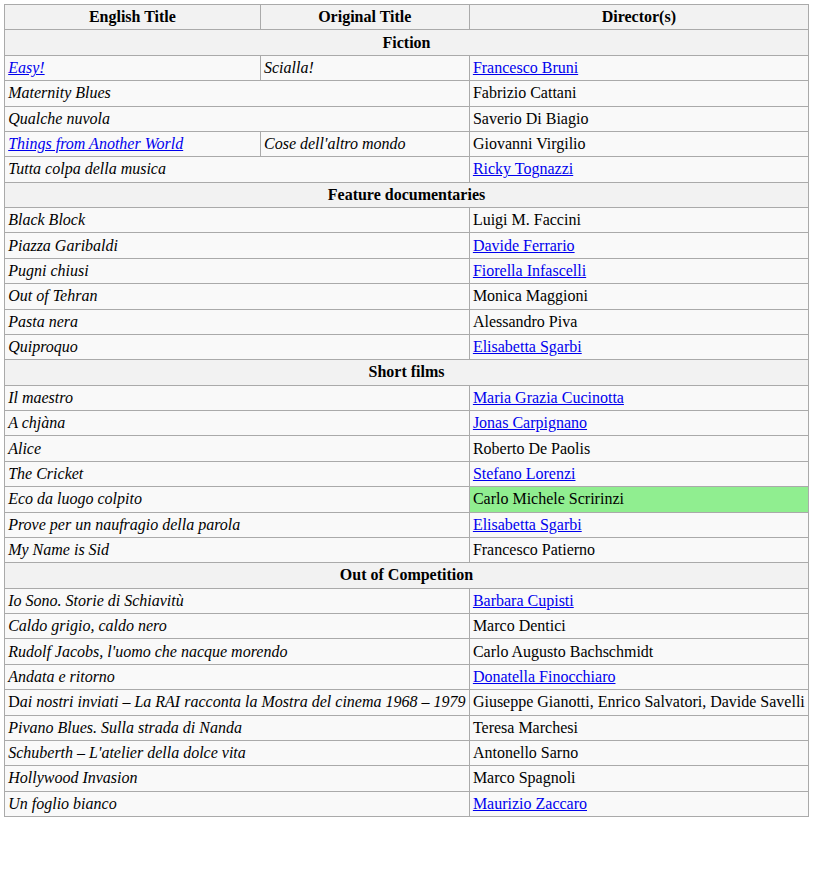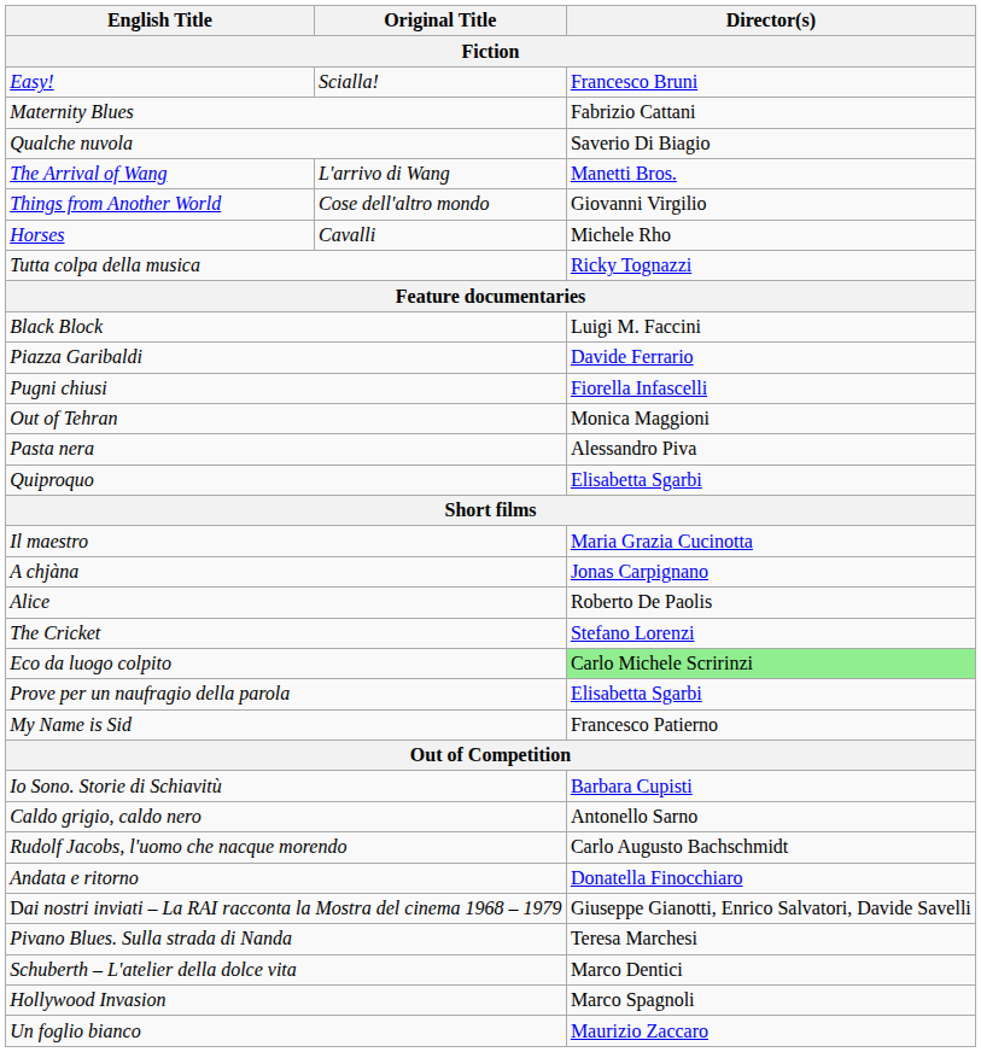+ row: The Arrival of Wang | L'arrivo di Wang | Manetti Bros.
+ row: Horses | Cavalli | Michele Rho
Caldo grigio, caldo nero | Director(s): Marco Dentici -> Antonello Sarno
Schuberth – L'atelier della dolce vita | Director(s): Antonello Sarno -> Marco Dentici
